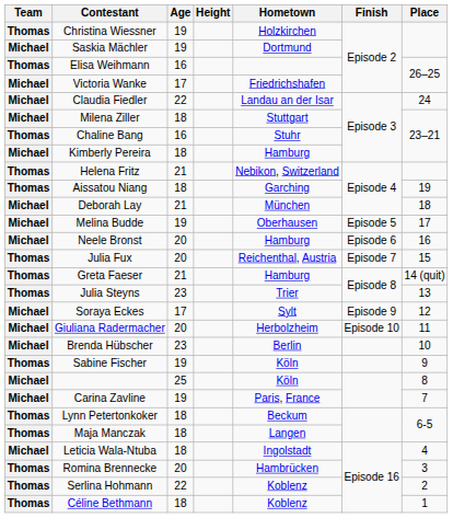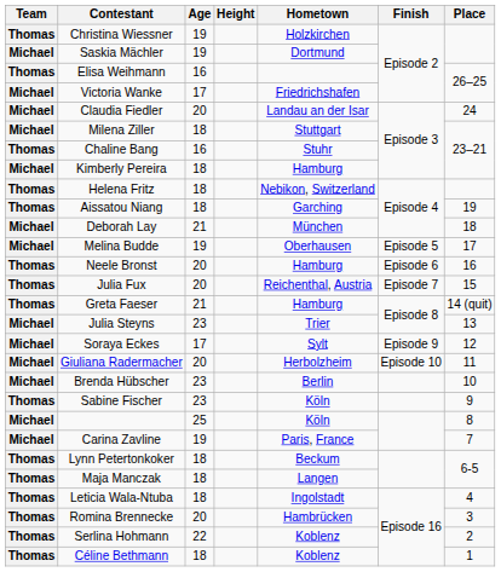Claudia Fiedler | Age: 22 -> 20
Helena Fritz | Age: 21 -> 18
Neele Bronst | Team: Michael -> Thomas
Julia Steyns | Team: Thomas -> Michael
Sabine Fischer | Age: 19 -> 23
Leticia Wala-Ntuba | Team: Michael -> Thomas
